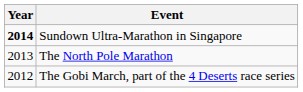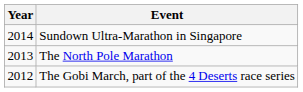Sundown Ultra-Marathon in Singapore | Year: bold -> normal
